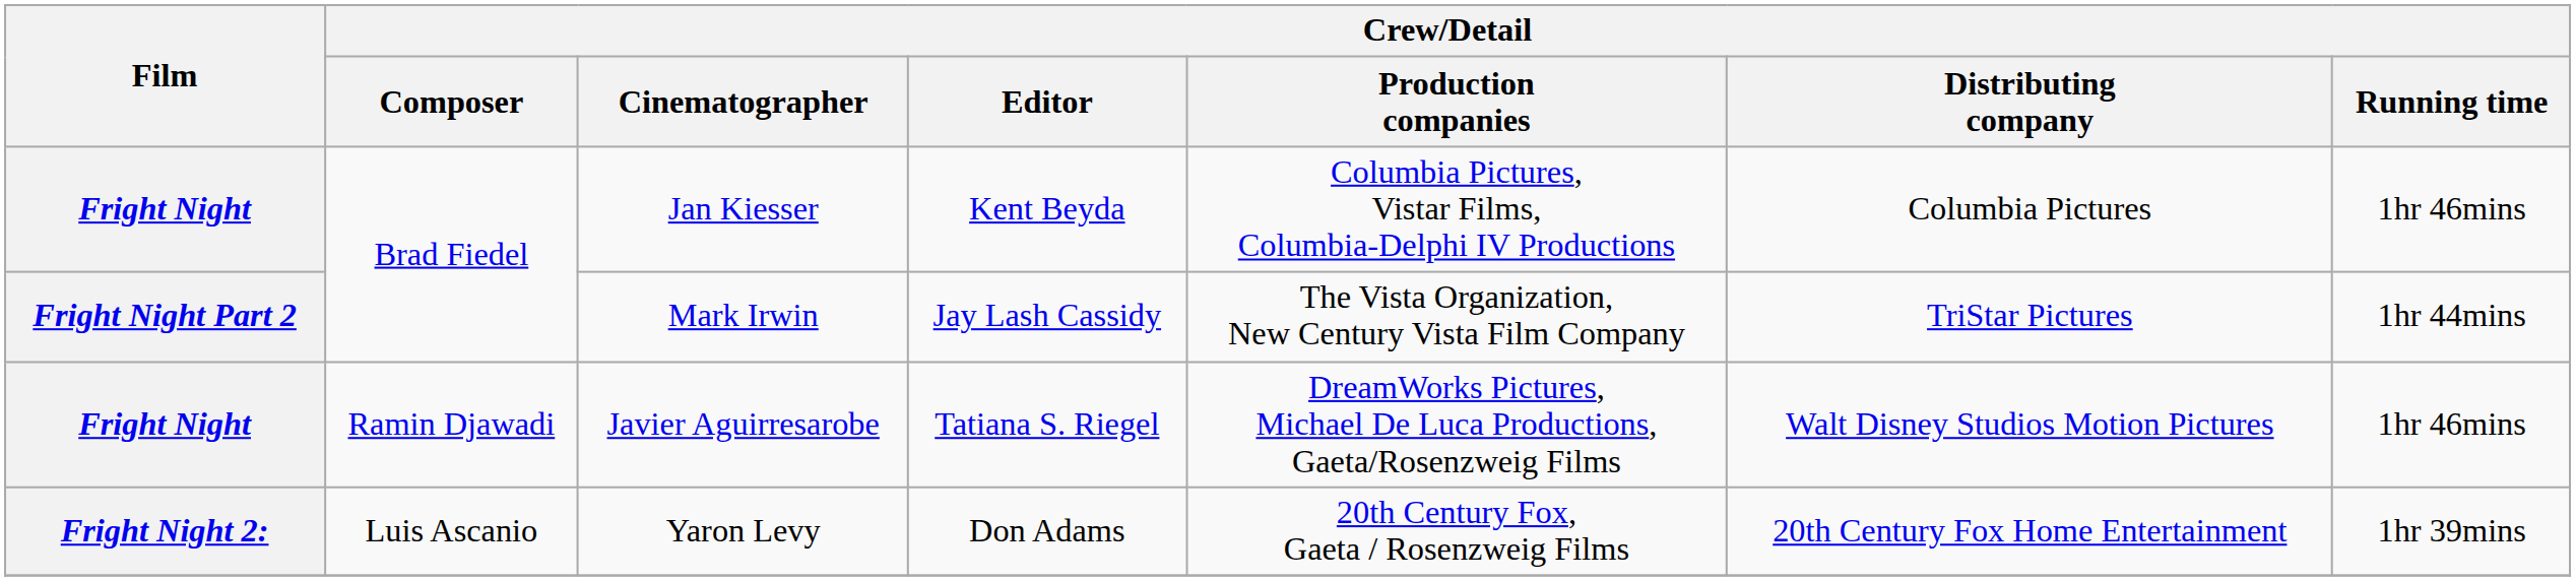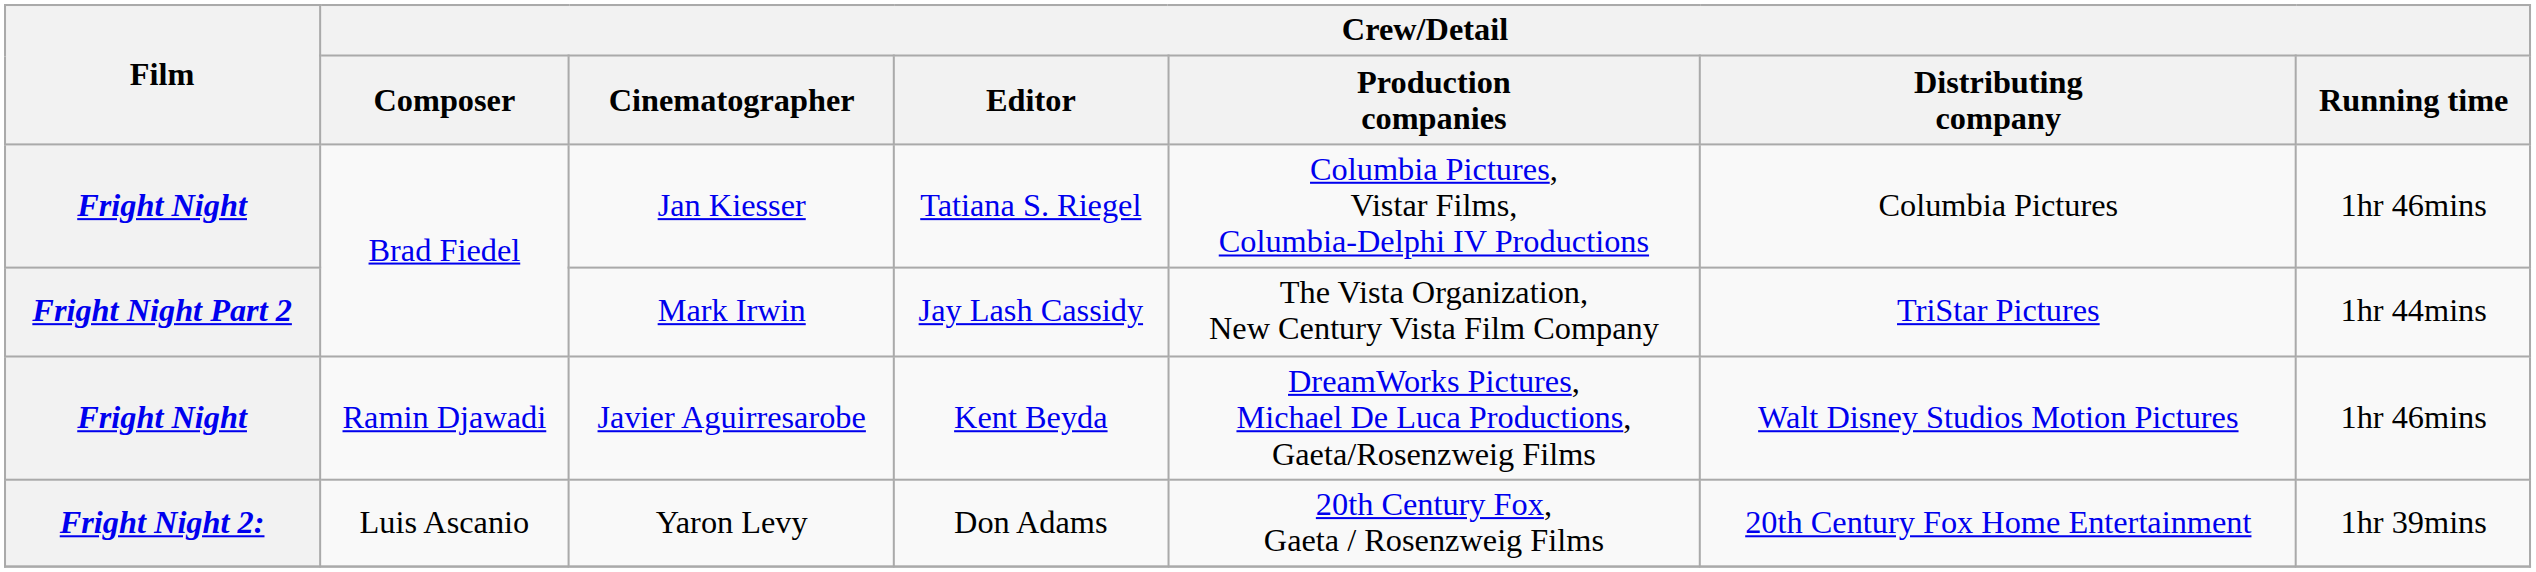Jan Kiesser | Crew/Detail / Editor: Kent Beyda -> Tatiana S. Riegel
Javier Aguirresarobe | Crew/Detail / Editor: Tatiana S. Riegel -> Kent Beyda
